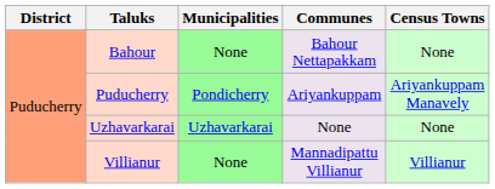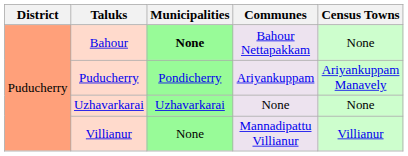Bahour | Municipalities: normal -> bold
